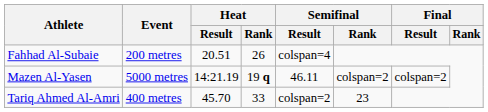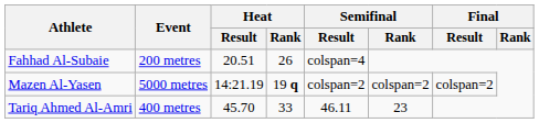Mazen Al-Yasen | Semifinal / Result: 46.11 -> colspan=2
Tariq Ahmed Al-Amri | Semifinal / Result: colspan=2 -> 46.11
